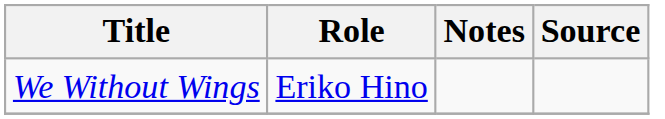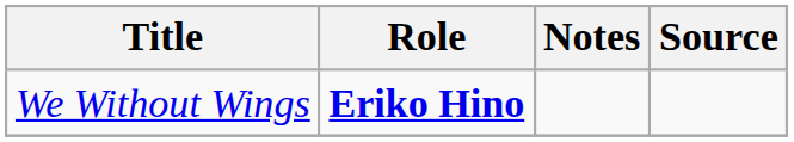We Without Wings | Role: normal -> bold
